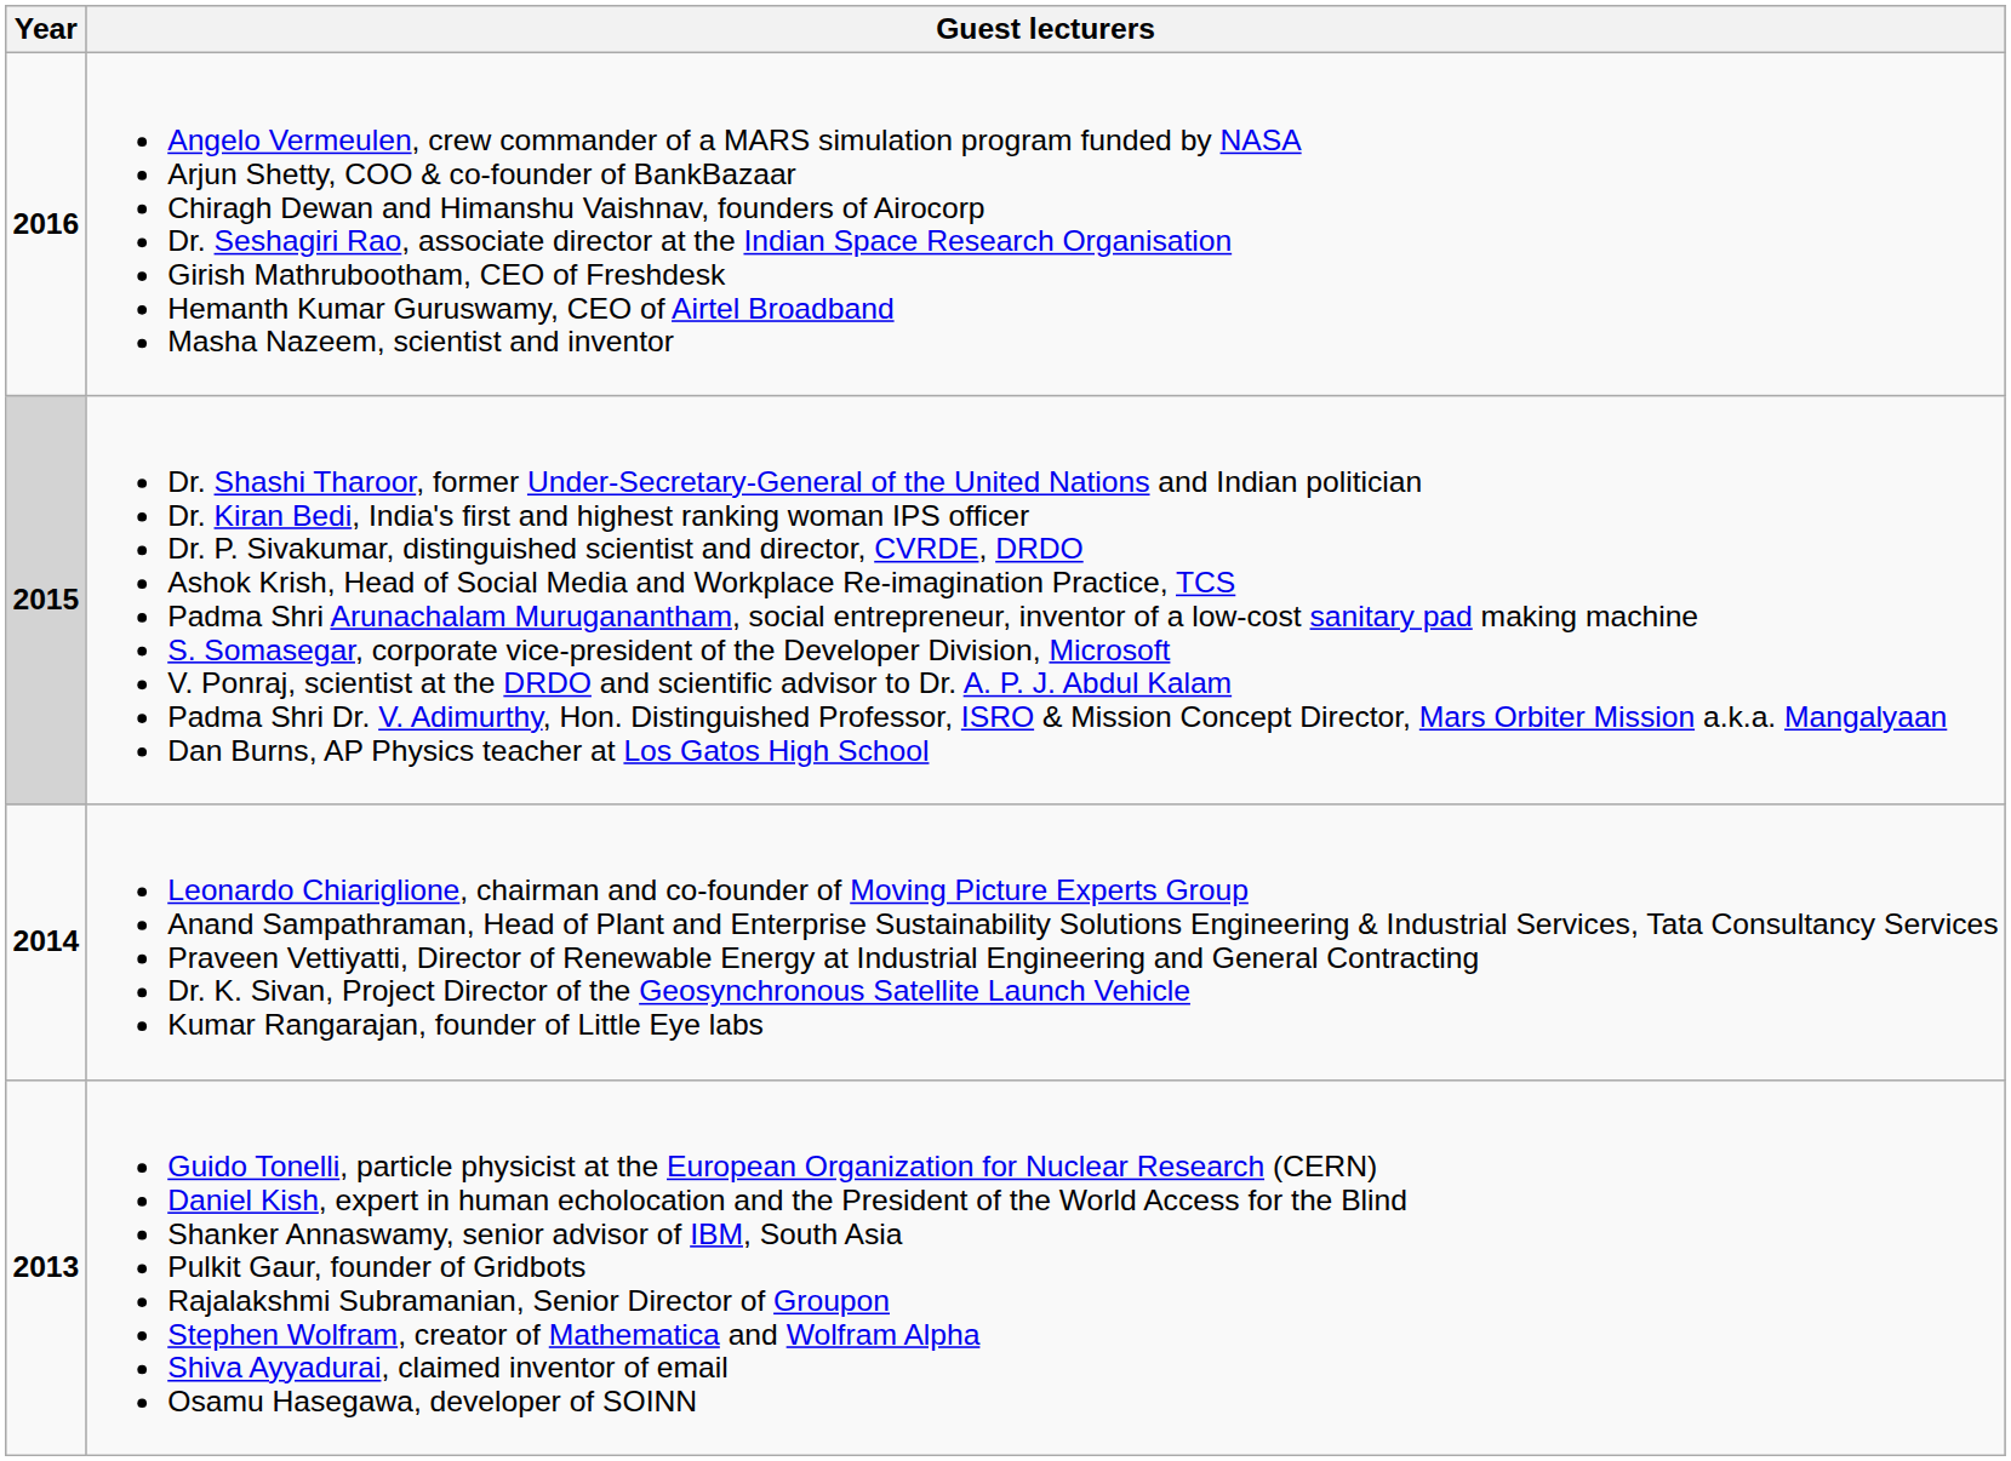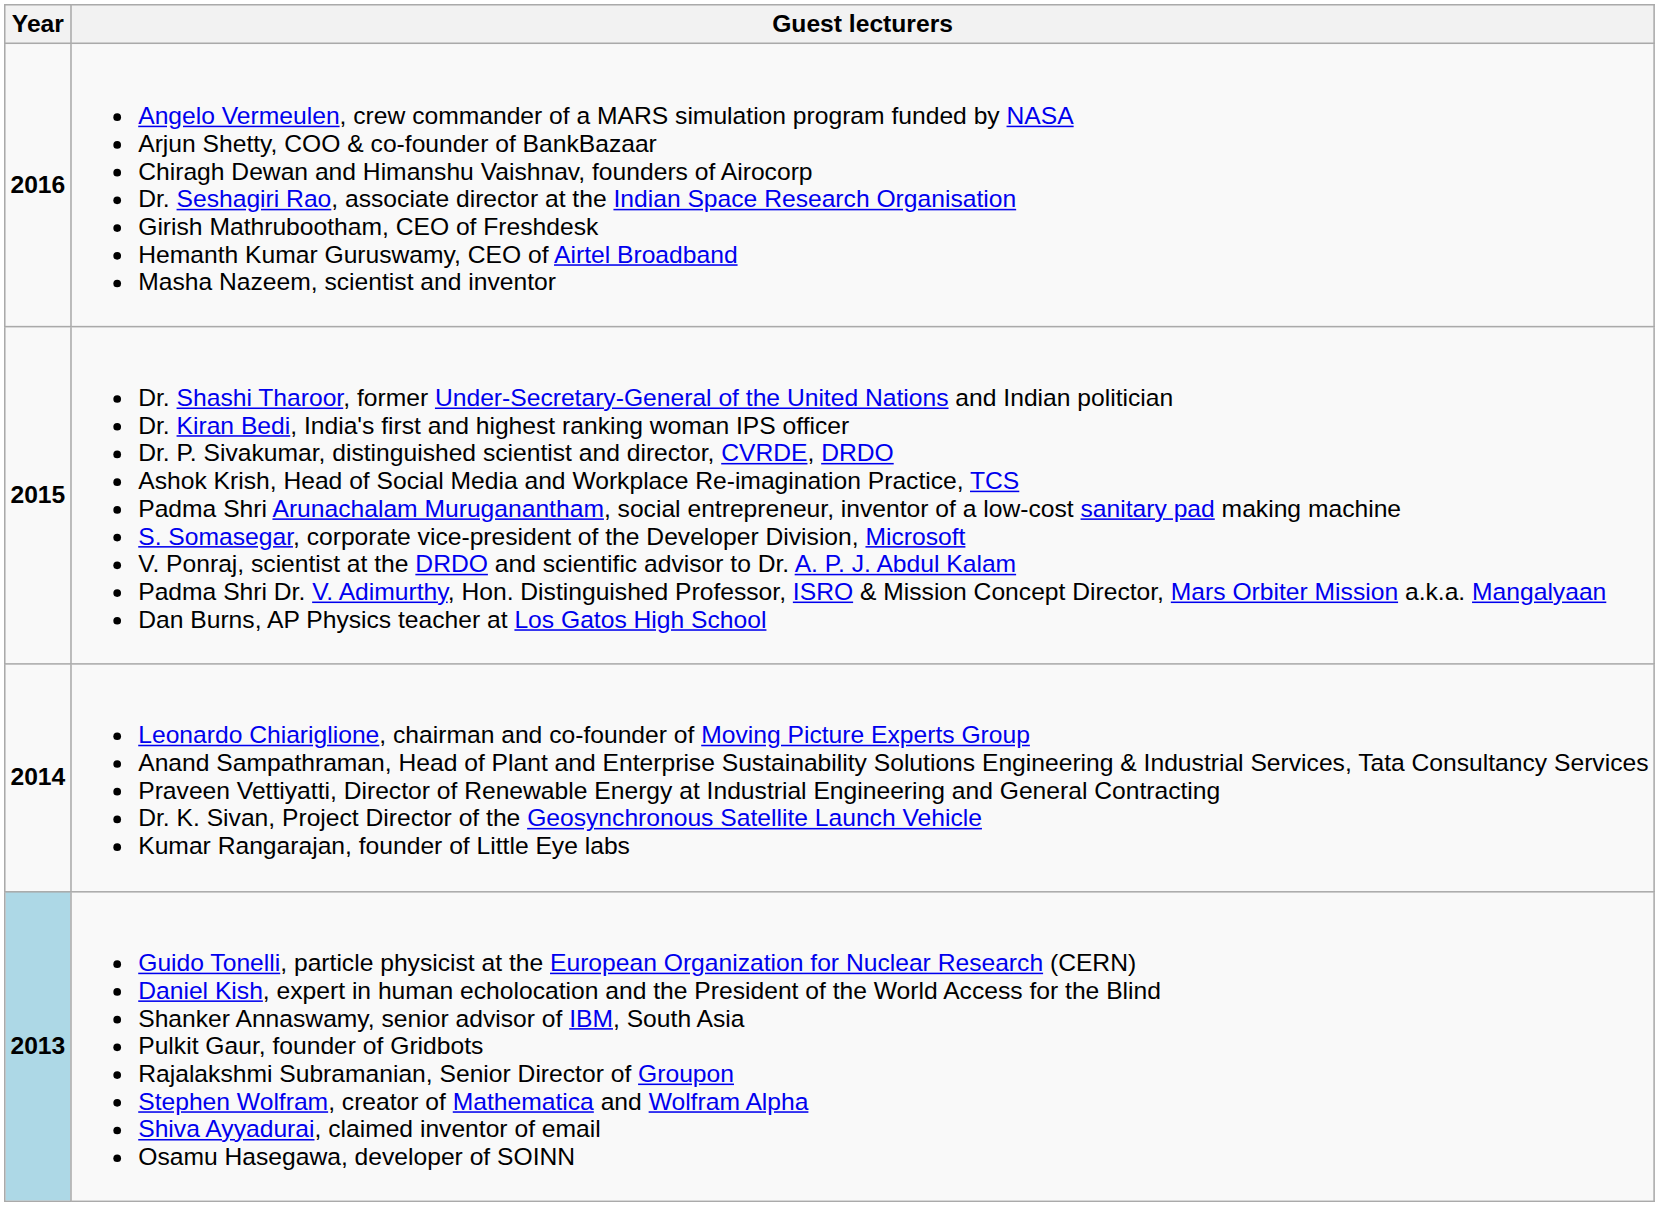row 3 | Year: lightgrey background -> no background
row 5 | Year: no background -> lightblue background
